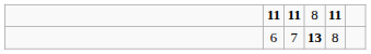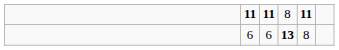row 2 | column 3: 7 -> 6
